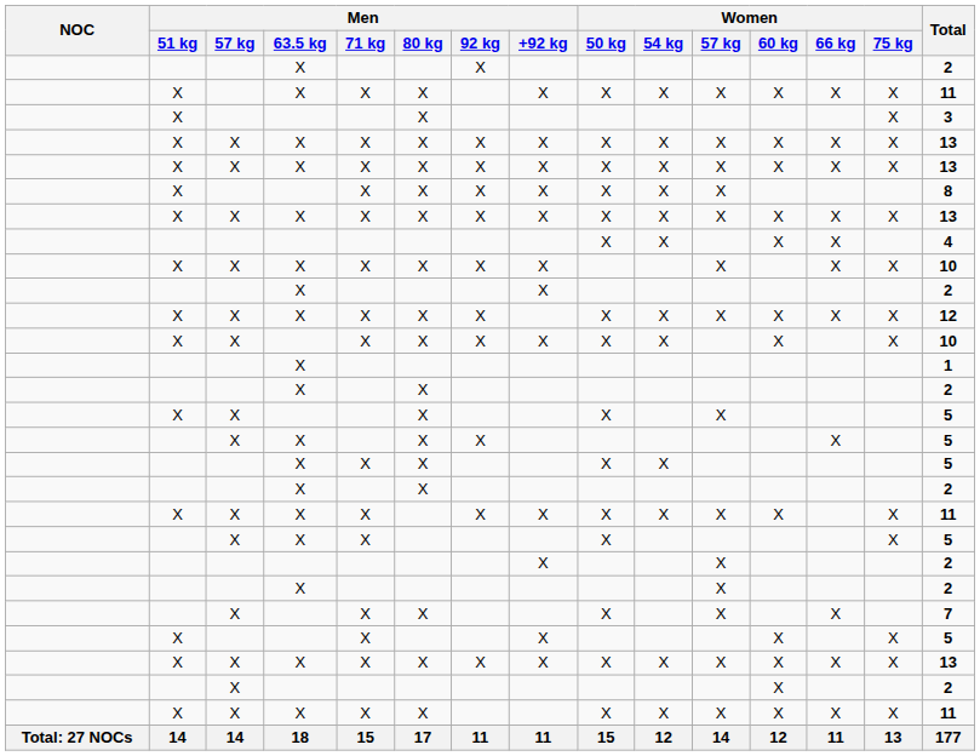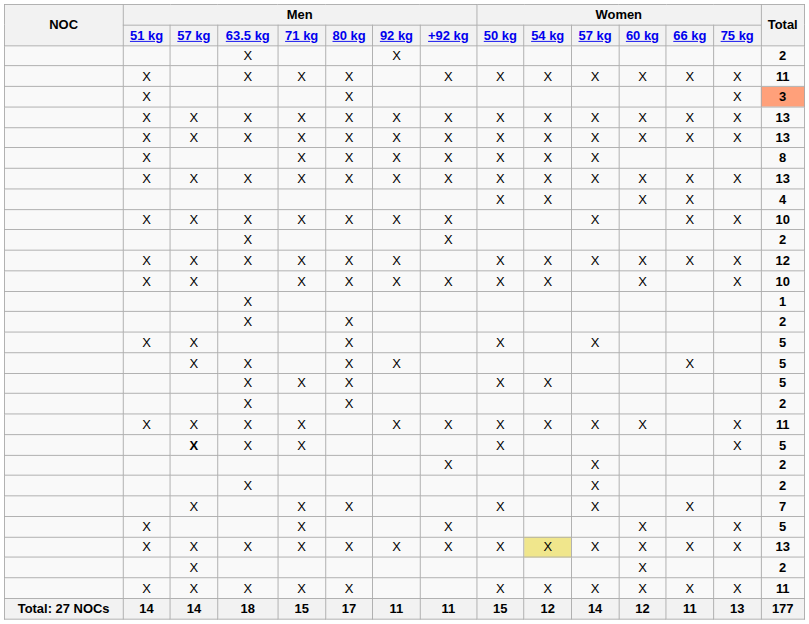row 5 | Total: no background -> lightsalmon background
row 22 | Men / 57 kg: normal -> bold
row 27 | Women / 54 kg: no background -> khaki background
